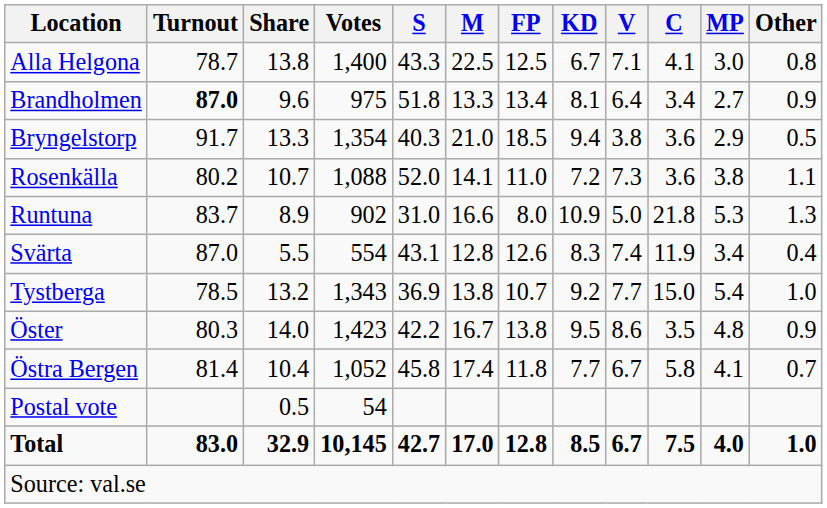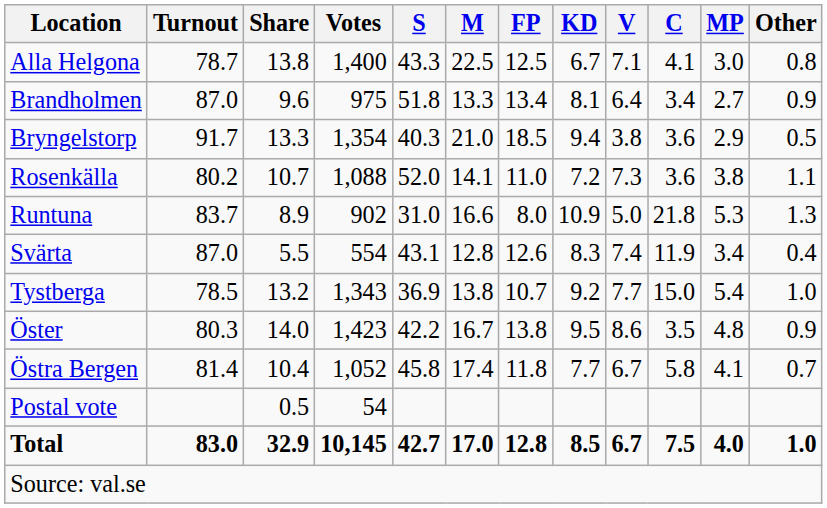Brandholmen | Turnout: bold -> normal
